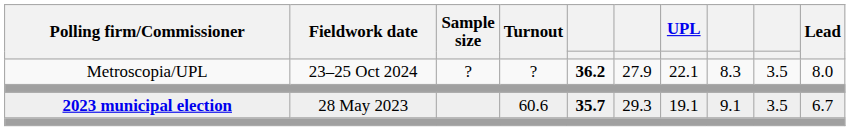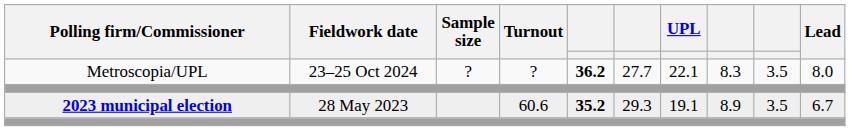Metroscopia/UPL | column 6: 27.9 -> 27.7
2023 municipal election | column 5: 35.7 -> 35.2
2023 municipal election | column 8: 9.1 -> 8.9
